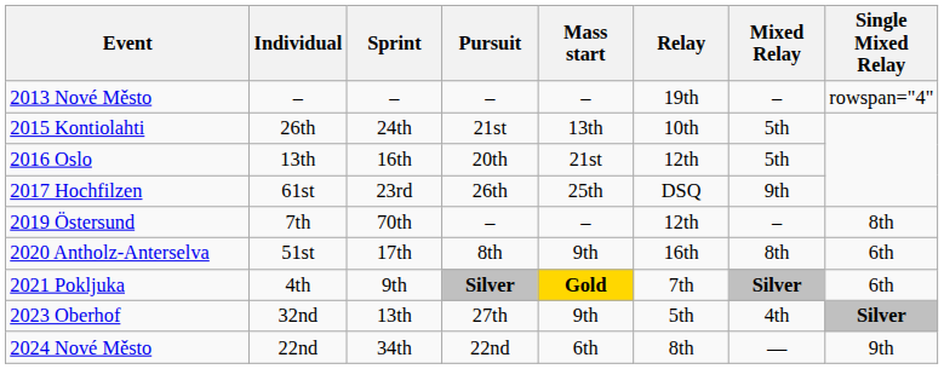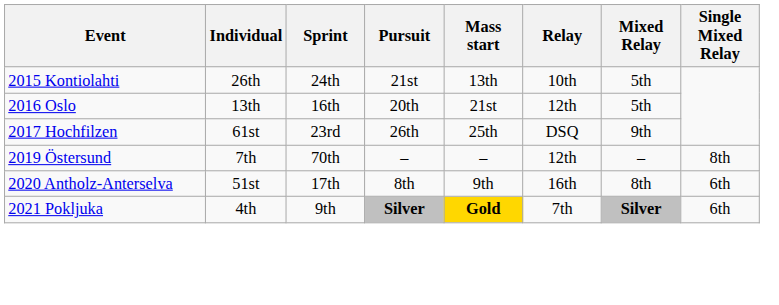- row: 2013 Nové Město | – | – | – | – | 19th | – | rowspan="4"
- row: 2023 Oberhof | 32nd | 13th | 27th | 9th | 5th | 4th | Silver
- row: 2024 Nové Město | 22nd | 34th | 22nd | 6th | 8th | — | 9th
